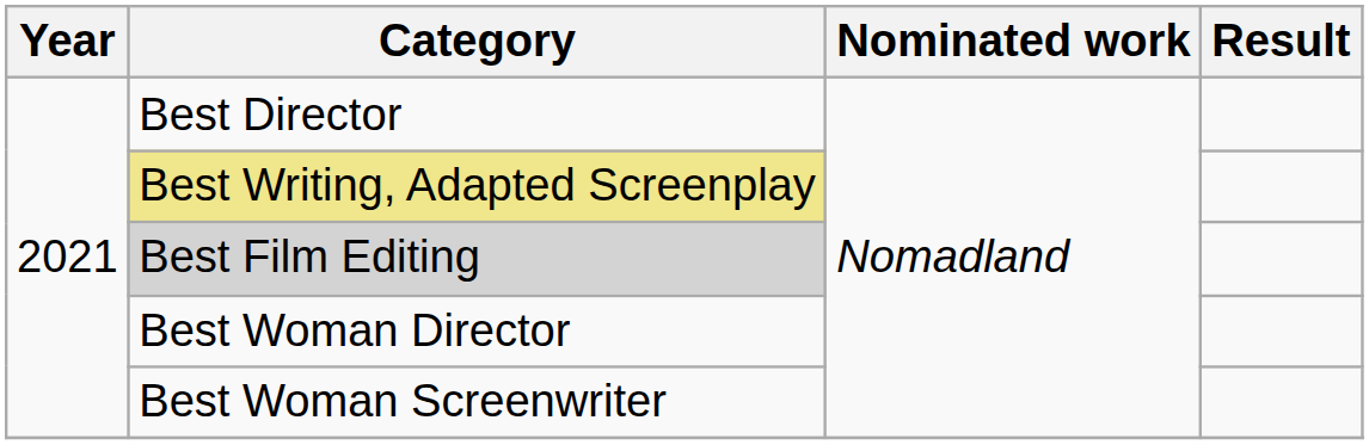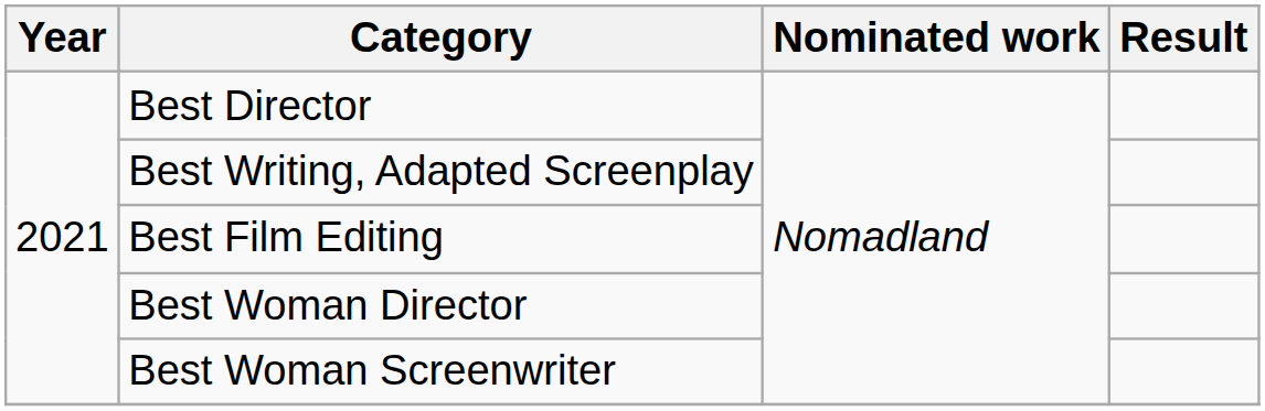Best Writing, Adapted Screenplay | Category: khaki background -> no background
Best Film Editing | Category: lightgrey background -> no background
